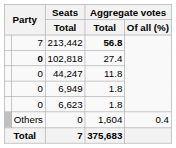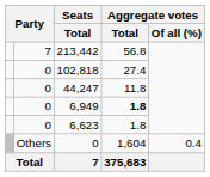213,442 | Aggregate votes / Total: bold -> normal
102,818 | column 2: bold -> normal
6,949 | Aggregate votes / Total: normal -> bold
